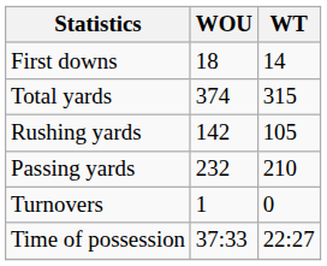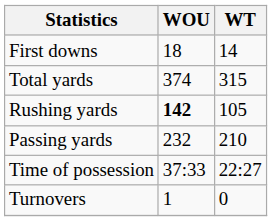Rushing yards | WOU: normal -> bold
rows swapped: Turnovers <-> Time of possession
